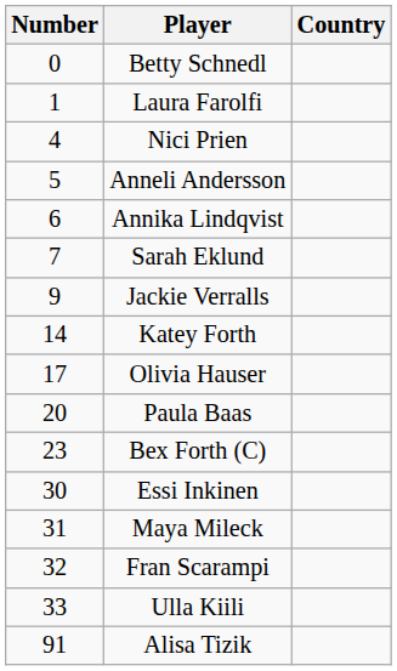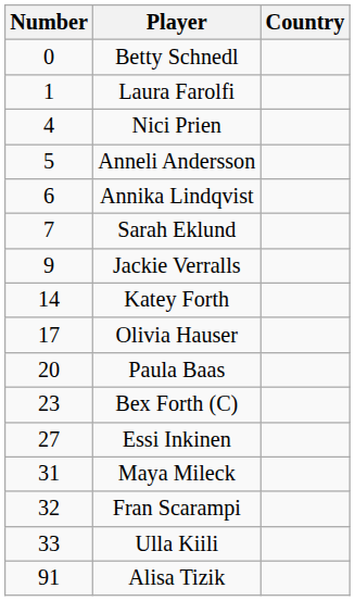Essi Inkinen | Number: 30 -> 27
